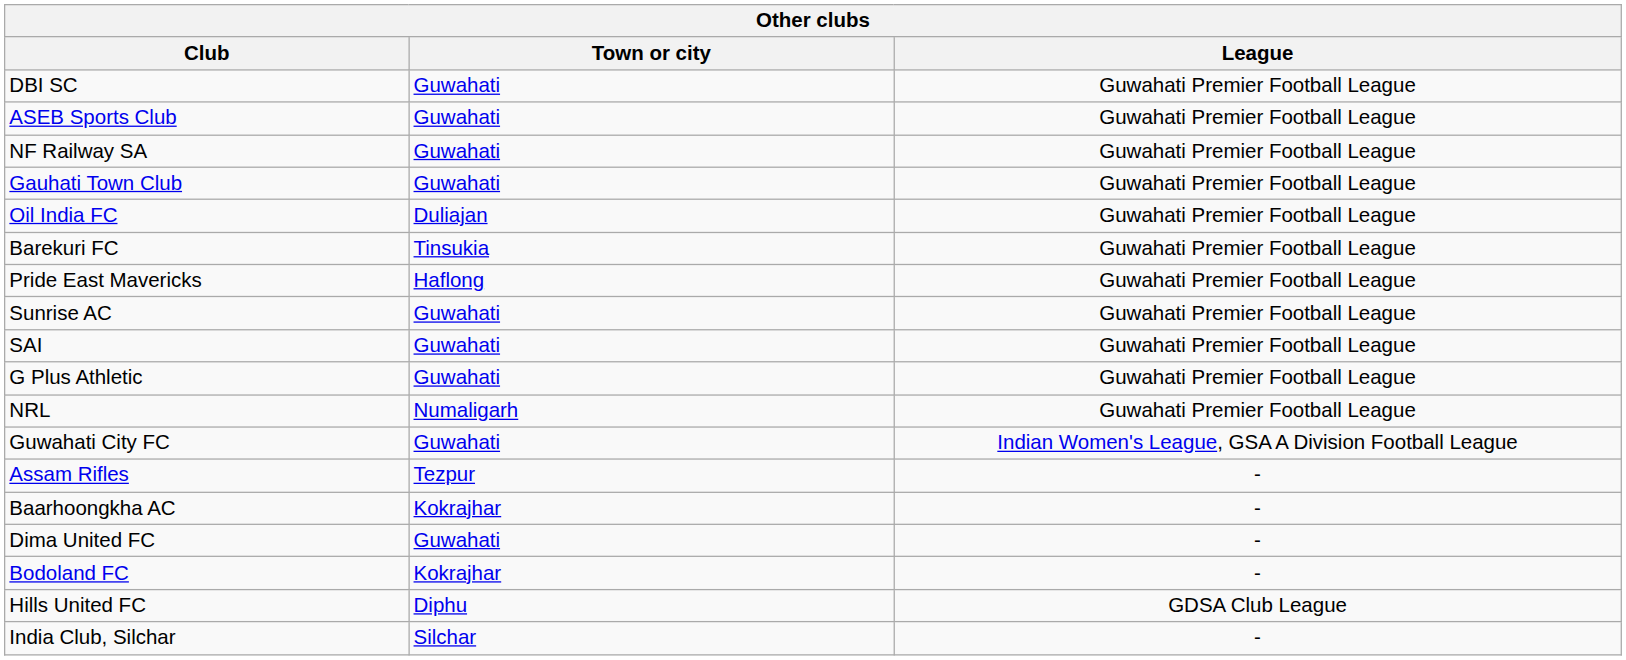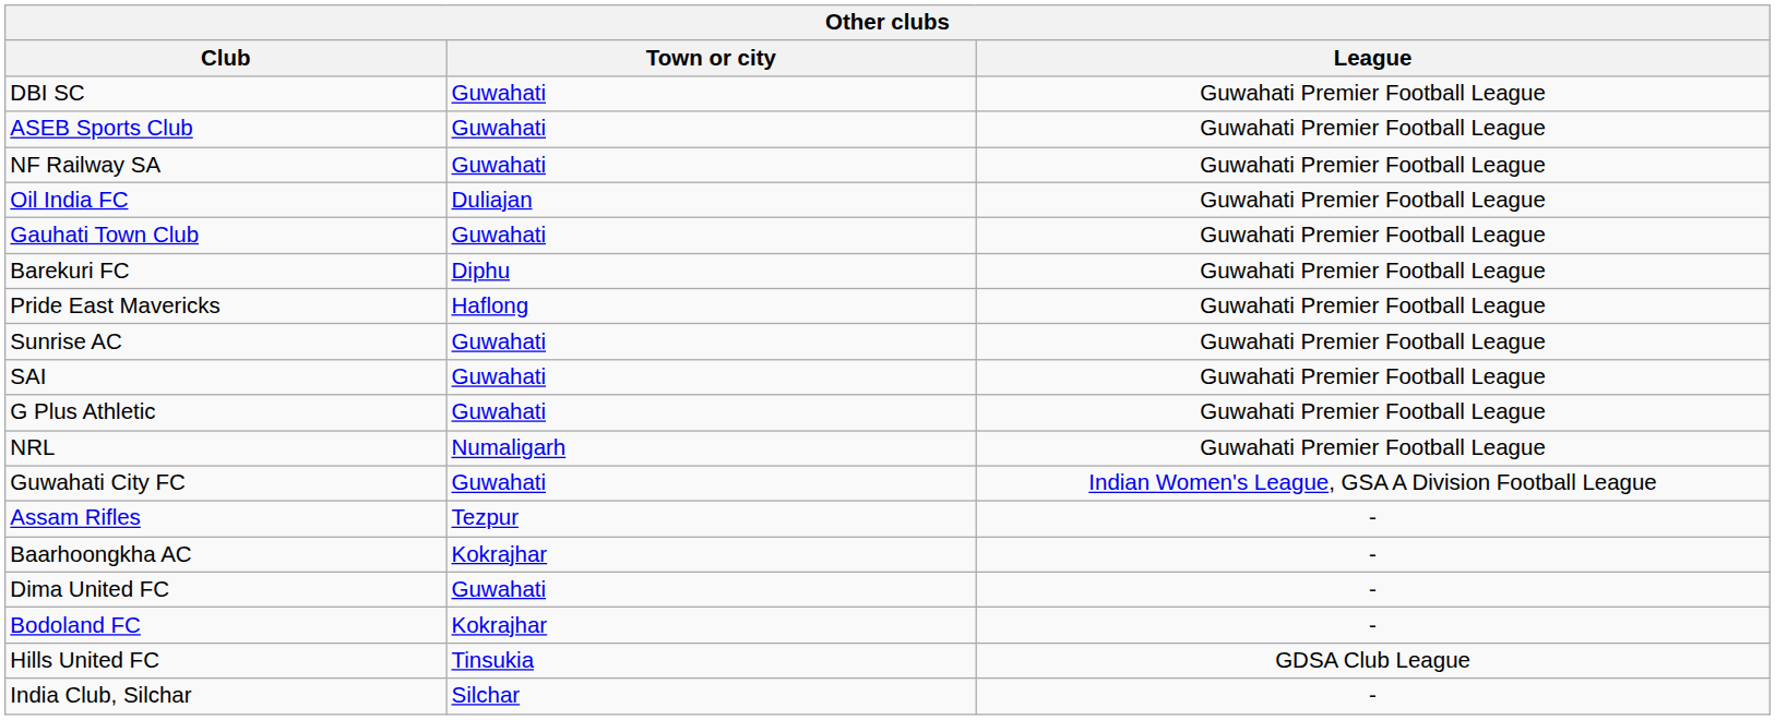rows swapped: Gauhati Town Club <-> Oil India FC
Barekuri FC | Town or city: Tinsukia -> Diphu
Hills United FC | Town or city: Diphu -> Tinsukia
